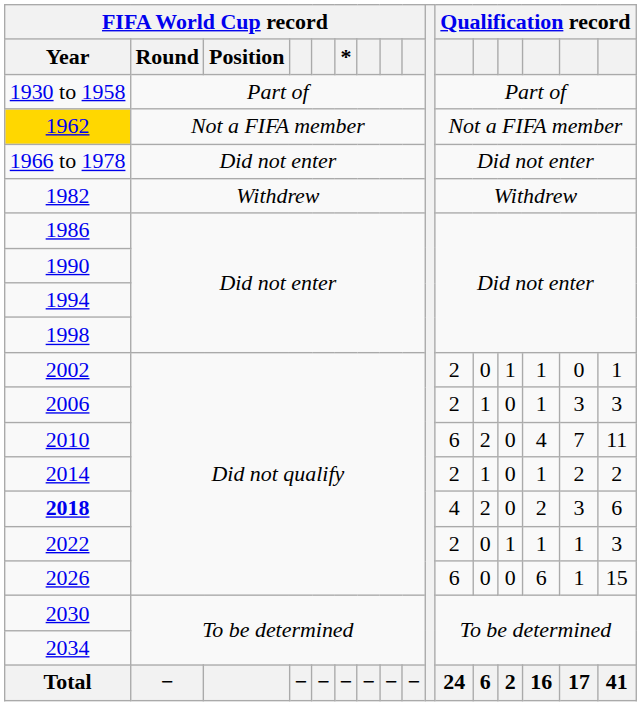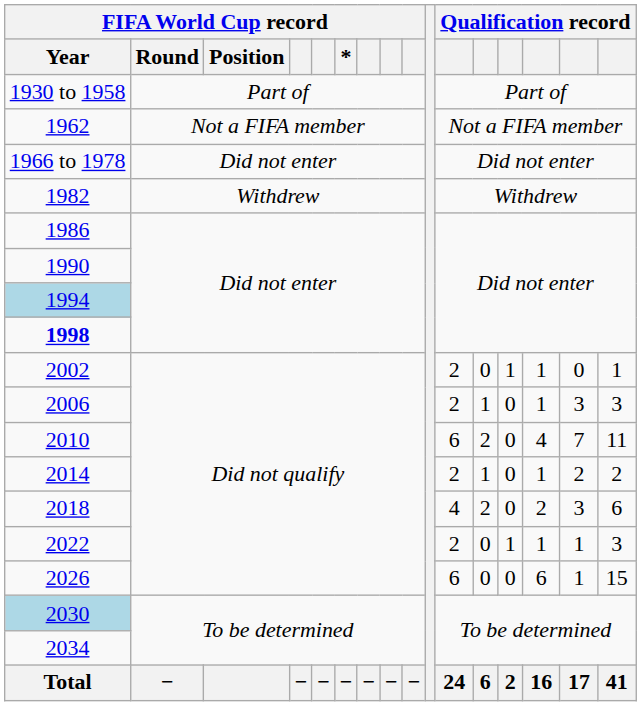1962 | FIFA World Cup record / Year: gold background -> no background
1994 | FIFA World Cup record / Year: no background -> lightblue background
1998 | FIFA World Cup record / Year: normal -> bold
2018 | FIFA World Cup record / Year: bold -> normal
2030 | FIFA World Cup record / Year: no background -> lightblue background
